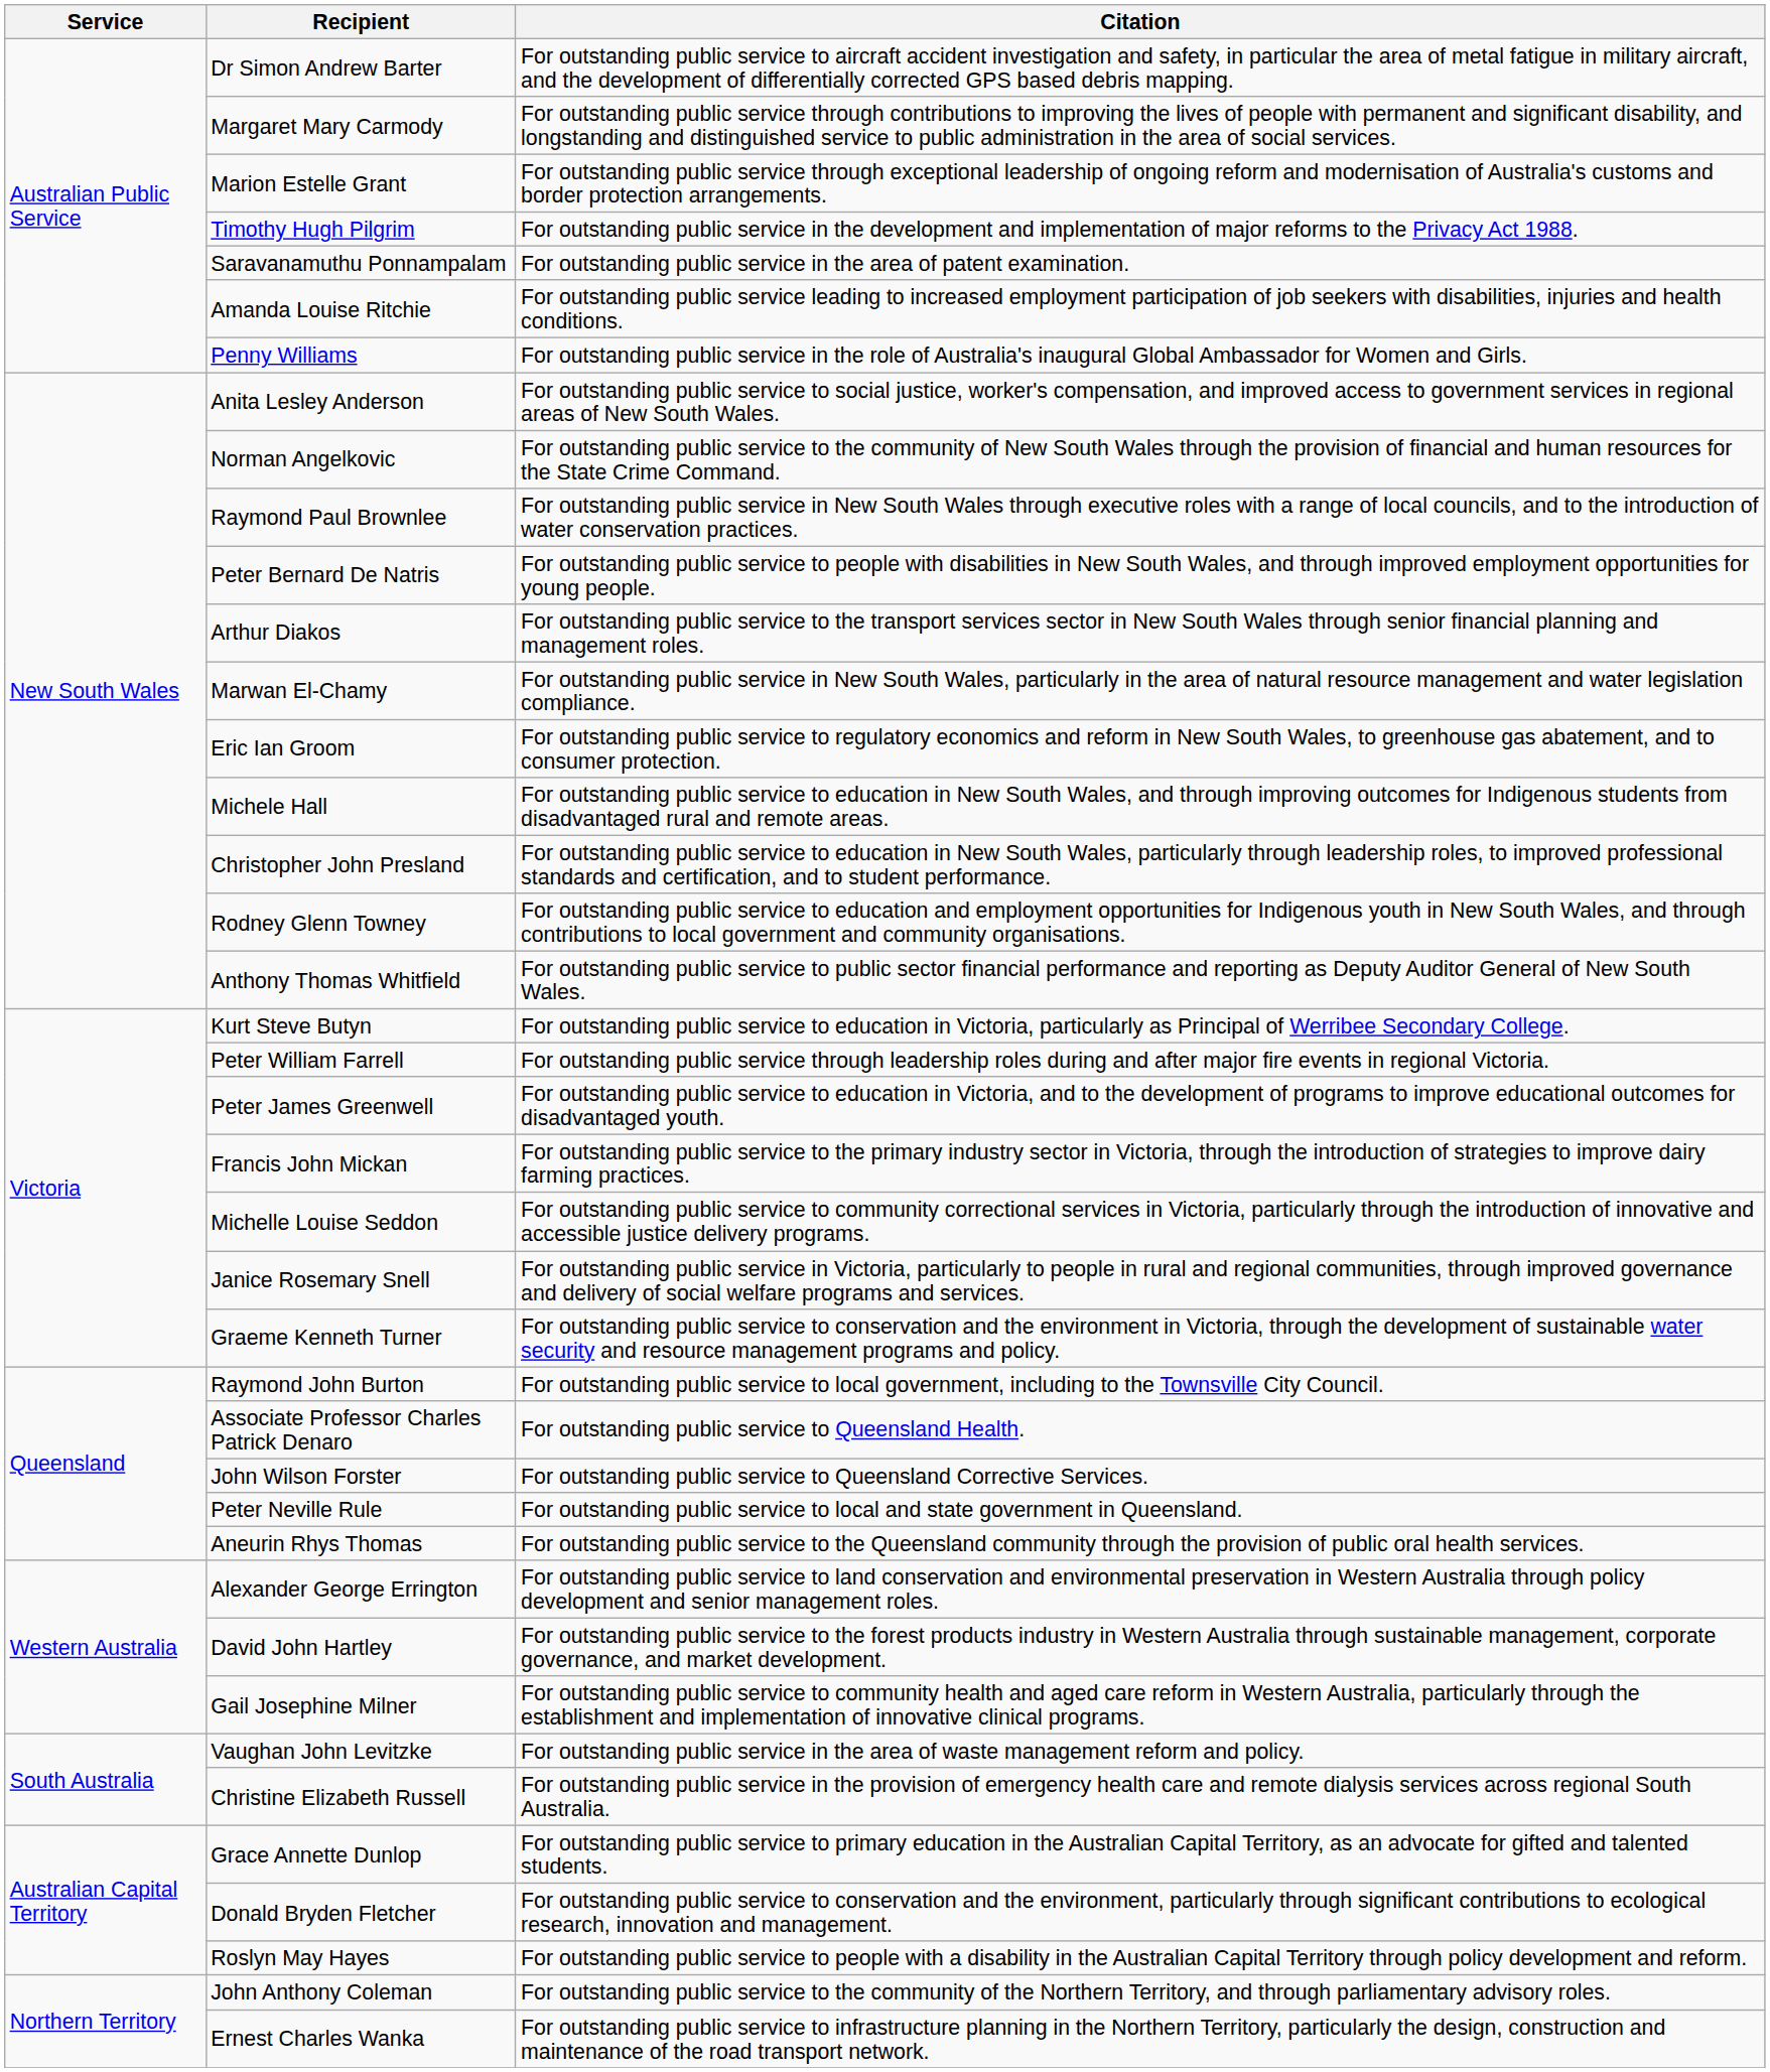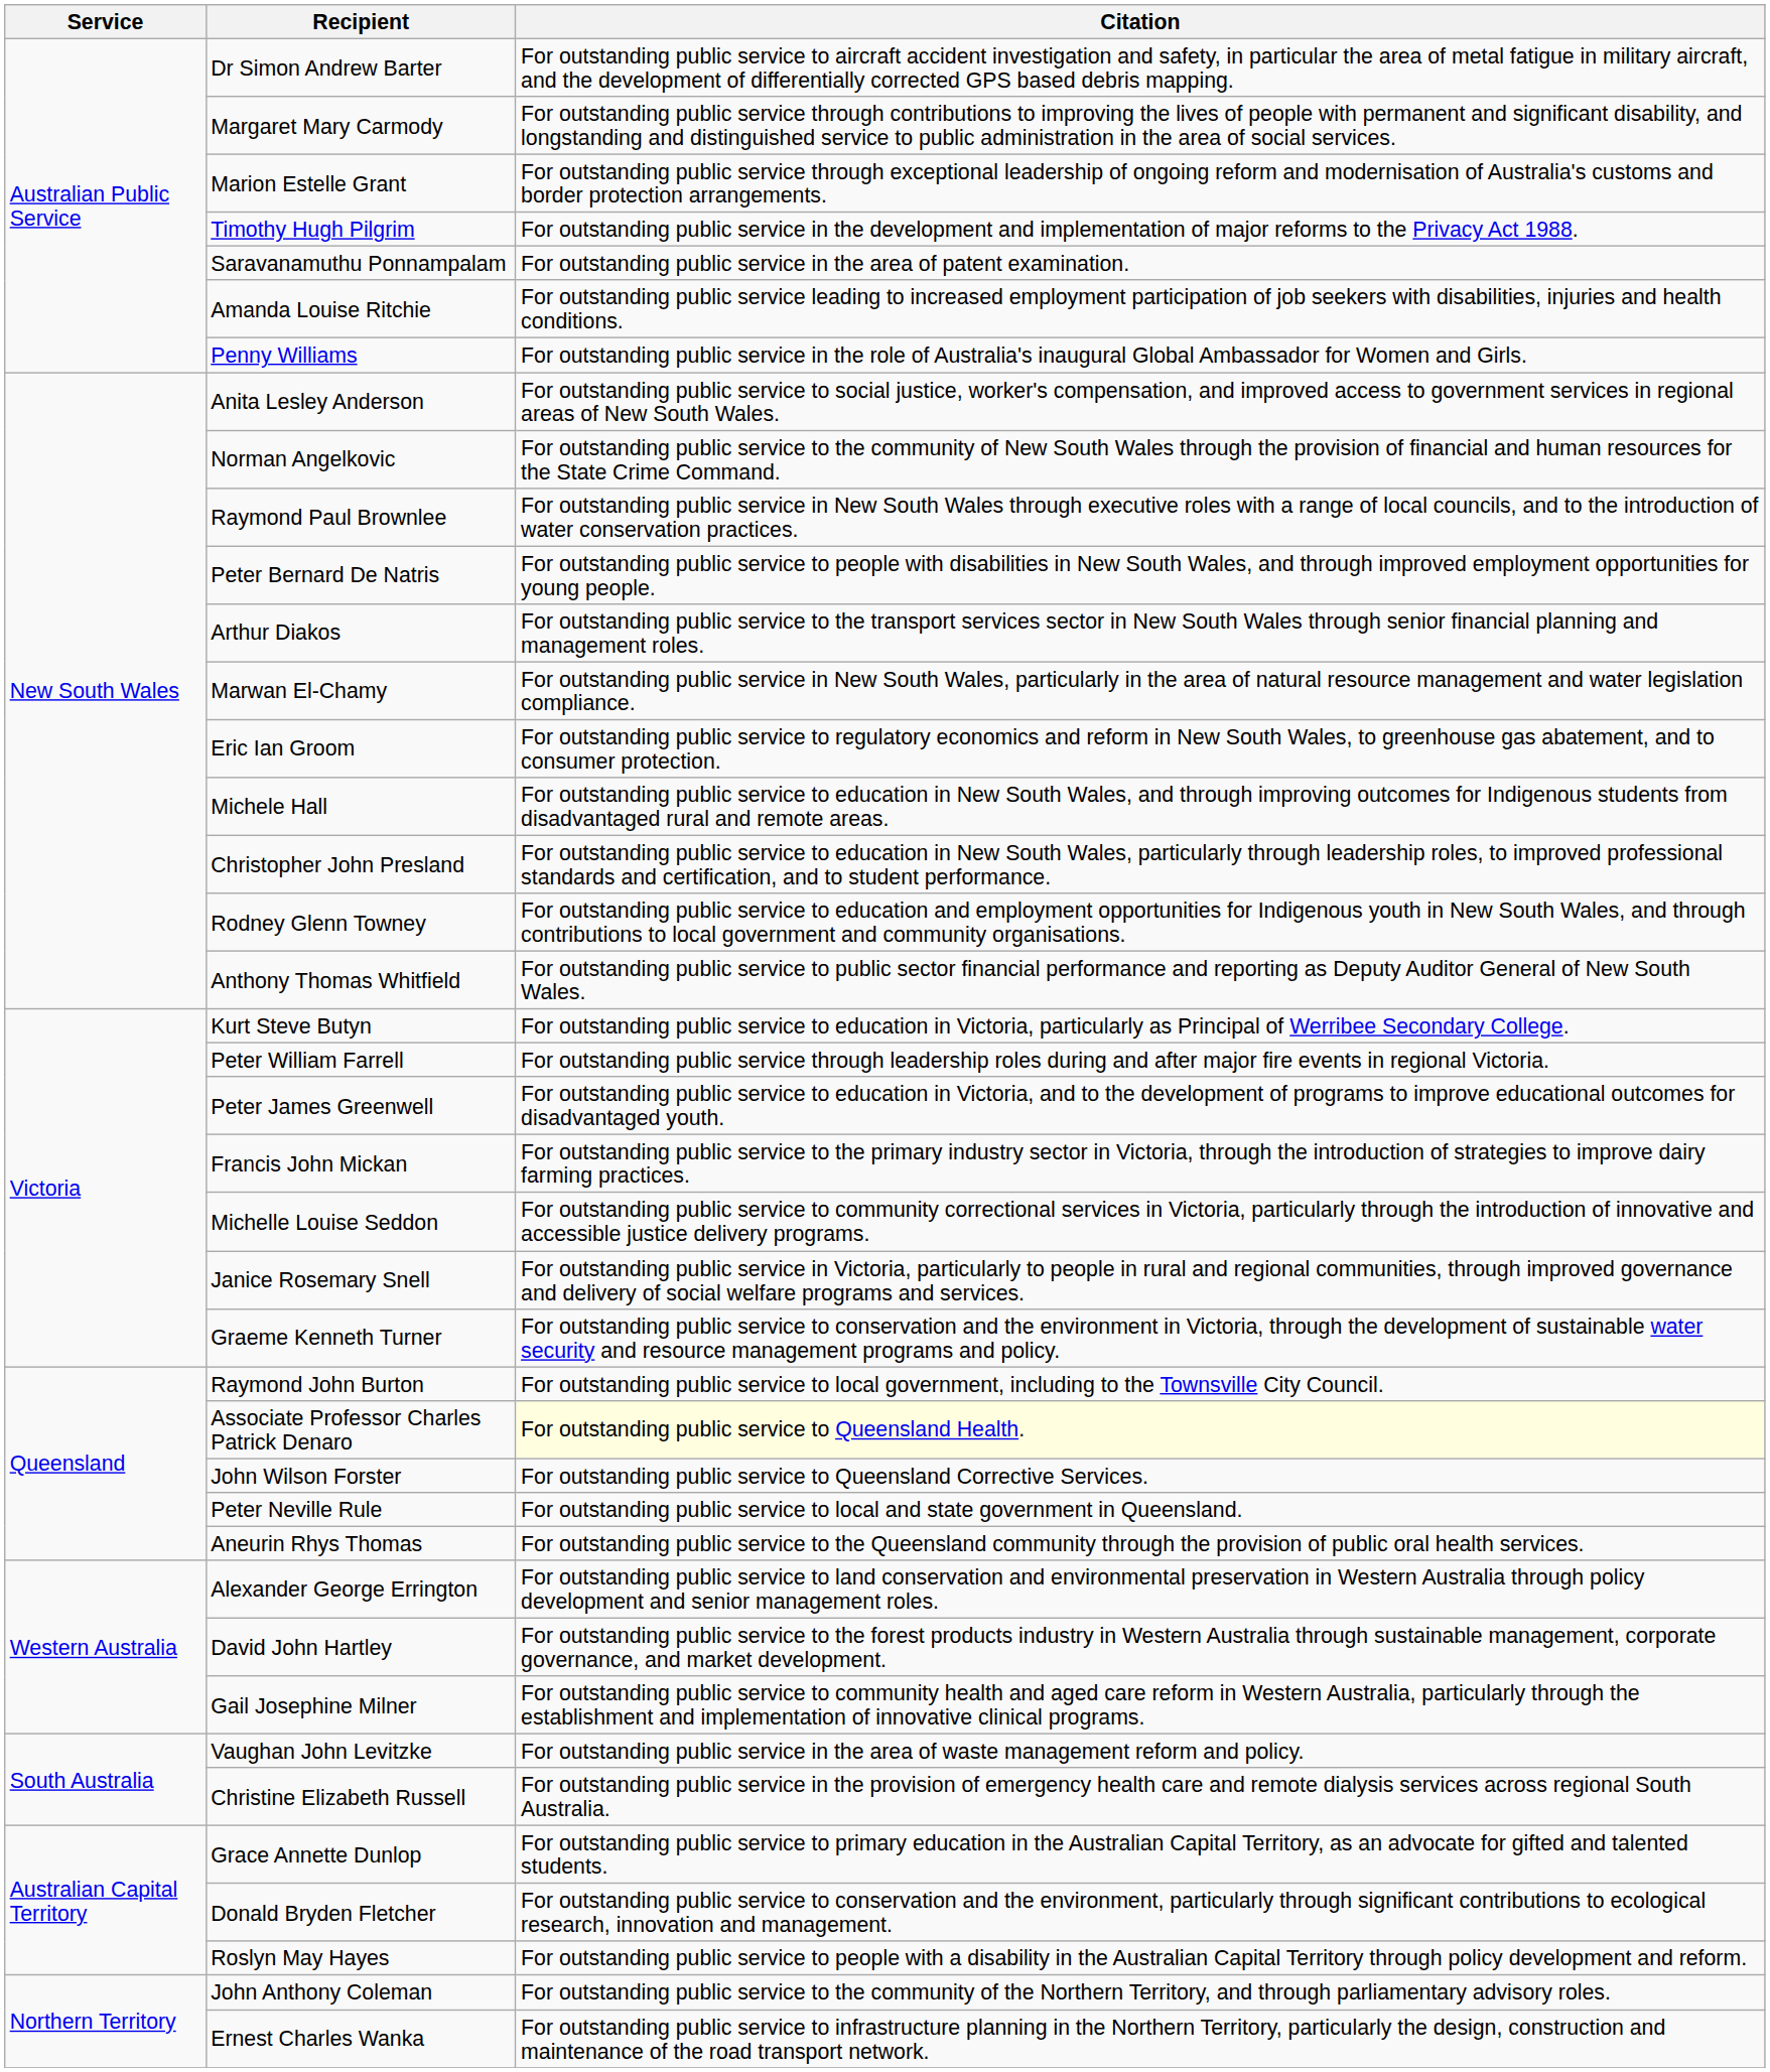Associate Professor Charles Patrick Denaro | Citation: no background -> lightyellow background
